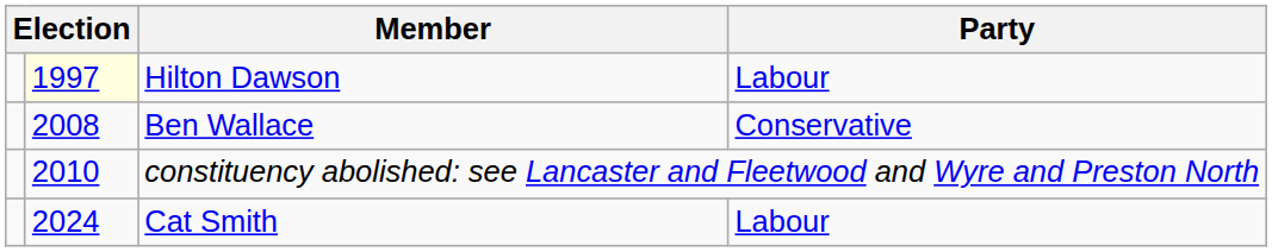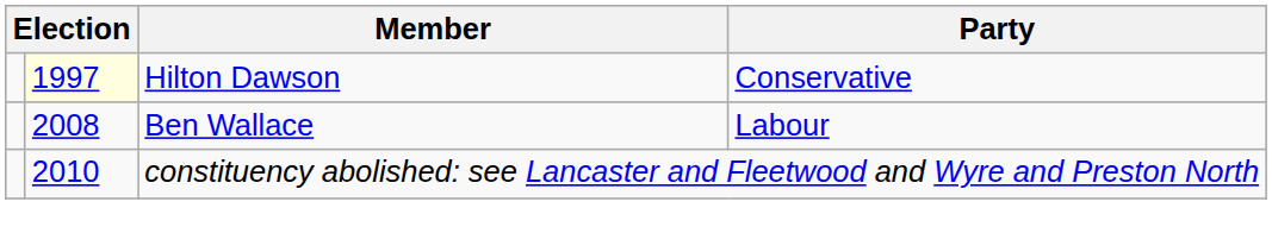Hilton Dawson | Party: Labour -> Conservative
Ben Wallace | Party: Conservative -> Labour
- row: 2024 | Cat Smith | Labour
